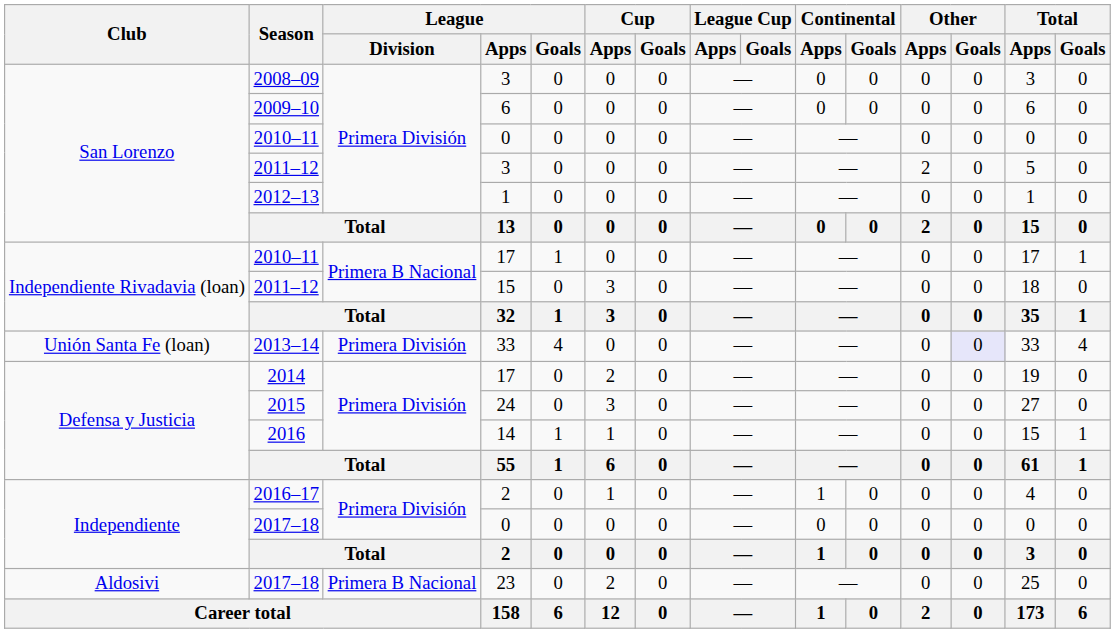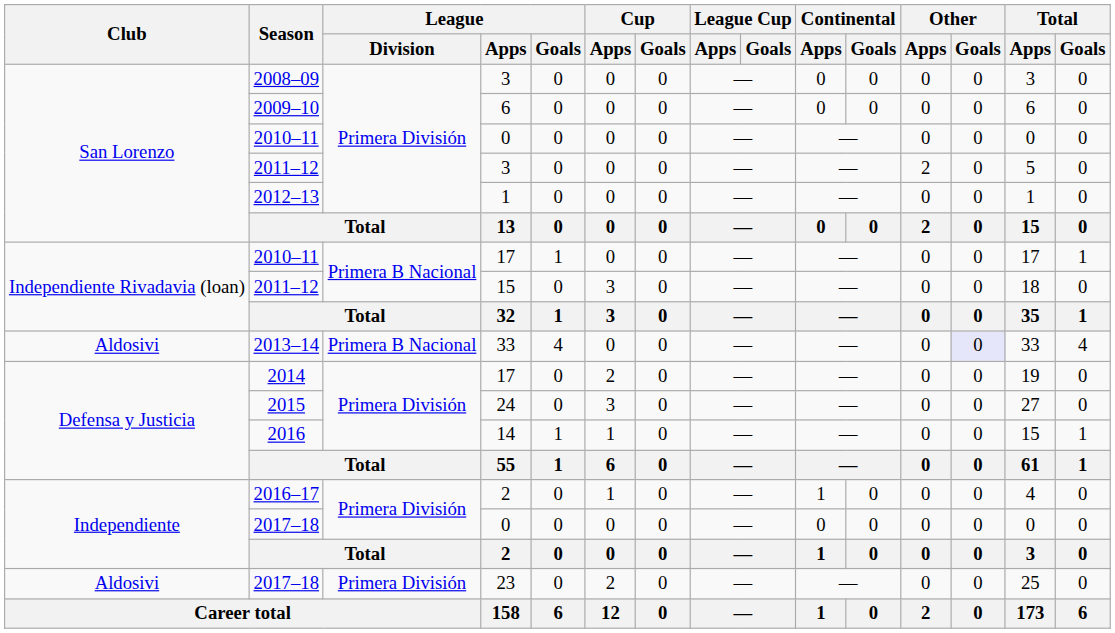2013–14 | Club: Unión Santa Fe (loan) -> Aldosivi
2013–14 | League / Division: Primera División -> Primera B Nacional
2017–18 / 23 | League / Division: Primera B Nacional -> Primera División
